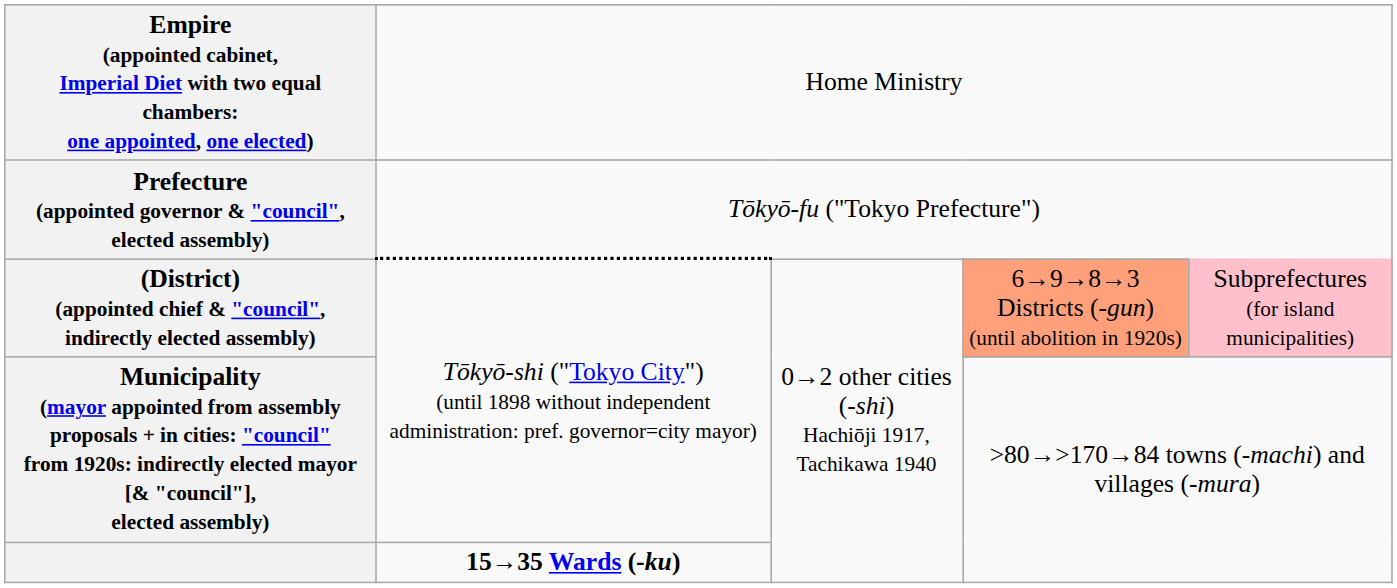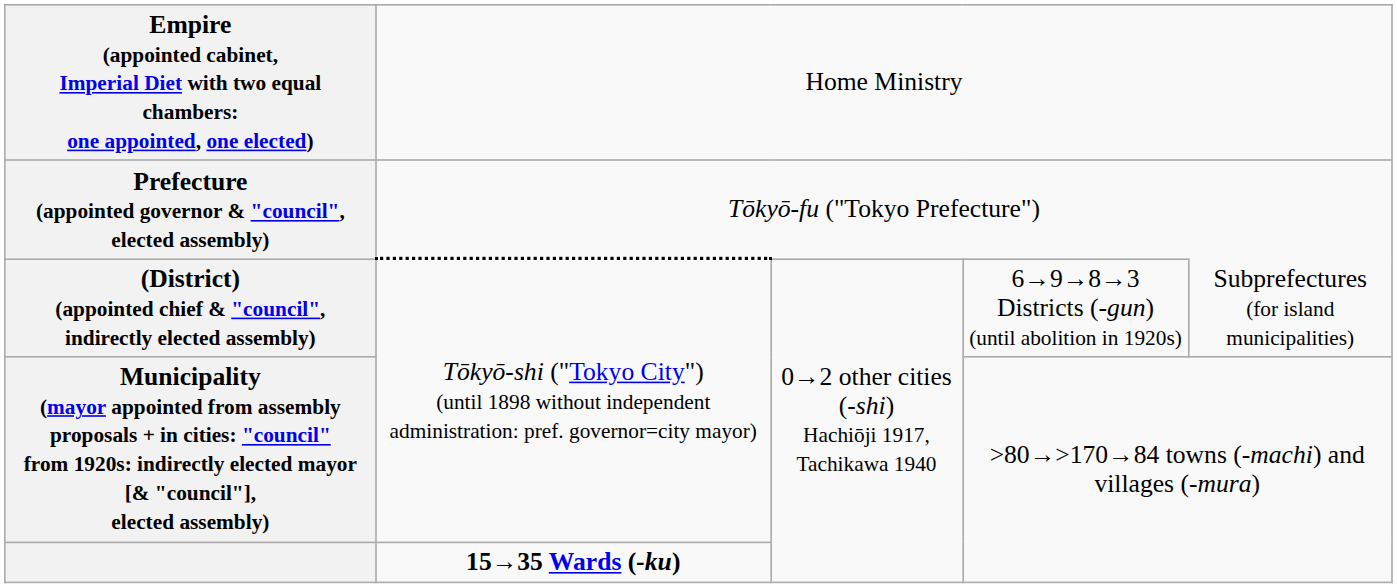row 3 | column 4: lightsalmon background -> no background
row 3 | column 5: pink background -> no background
